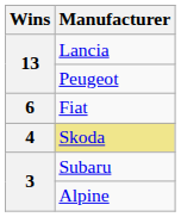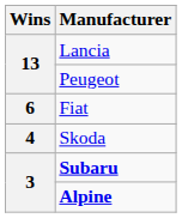Skoda | Manufacturer: khaki background -> no background
Subaru | Manufacturer: normal -> bold
Alpine | Manufacturer: normal -> bold
